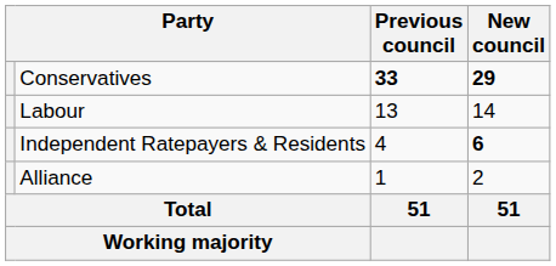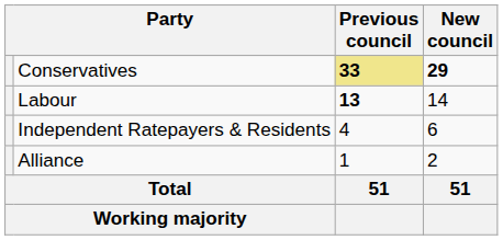Conservatives | Previous council: no background -> khaki background
Labour | Previous council: normal -> bold
Independent Ratepayers & Residents | New council: bold -> normal
